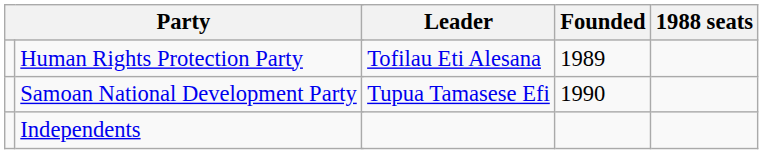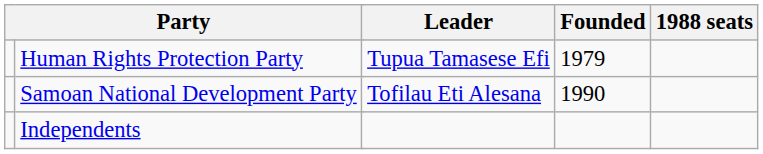Human Rights Protection Party | Leader: Tofilau Eti Alesana -> Tupua Tamasese Efi
Human Rights Protection Party | Founded: 1989 -> 1979
Samoan National Development Party | Leader: Tupua Tamasese Efi -> Tofilau Eti Alesana
